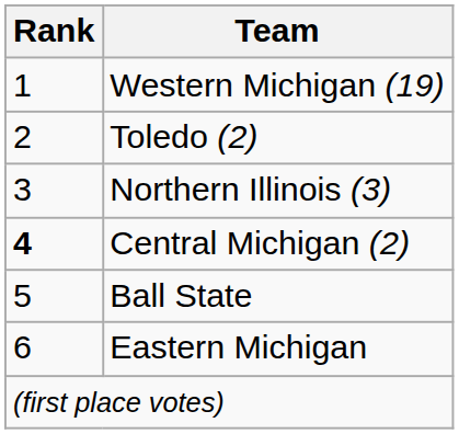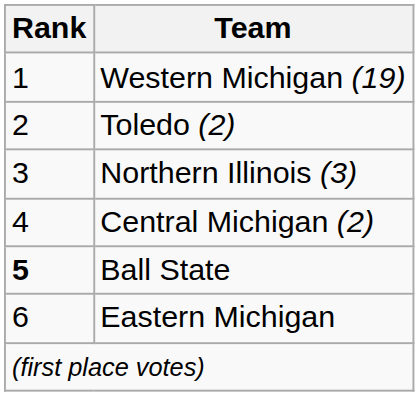Central Michigan (2) | Rank: bold -> normal
Ball State | Rank: normal -> bold
